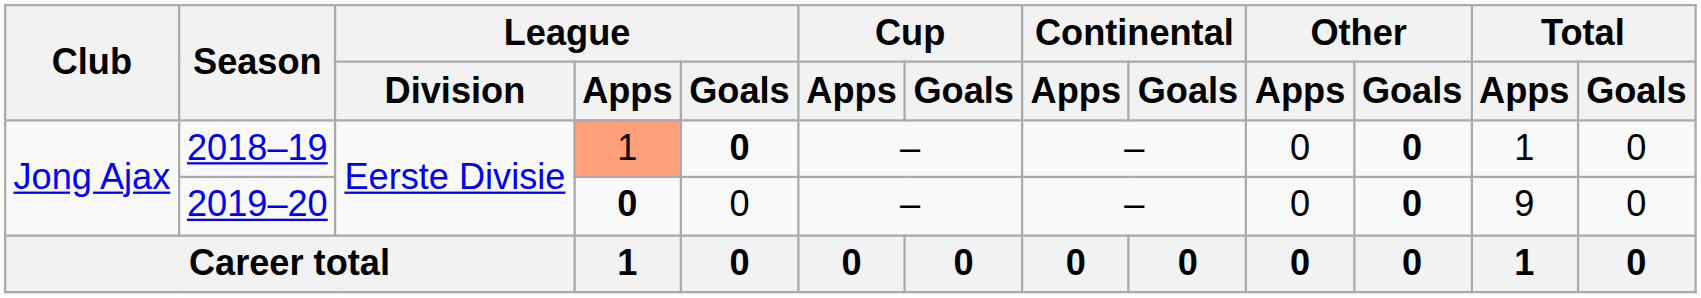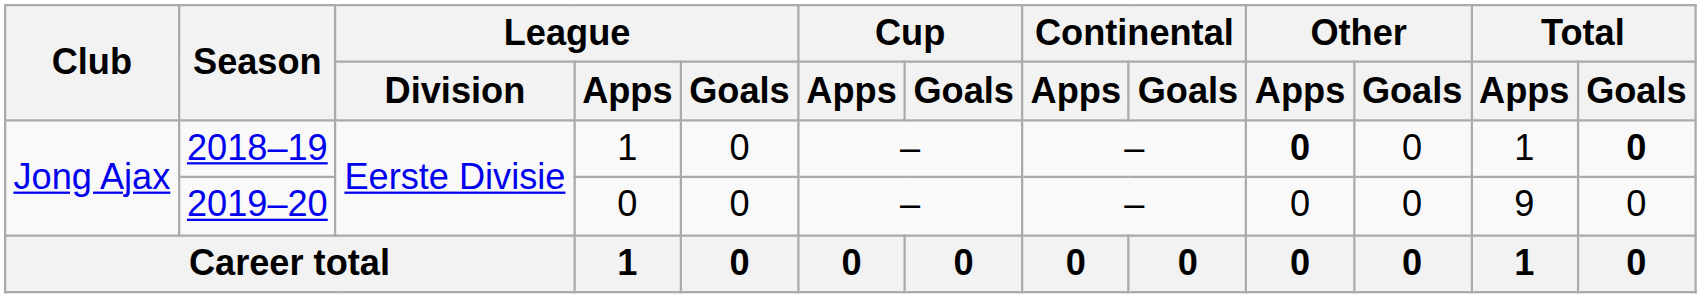2018–19 | League / Apps: lightsalmon background -> no background
2018–19 | League / Goals: bold -> normal
2018–19 | Other / Apps: normal -> bold
2018–19 | Other / Goals: bold -> normal
2018–19 | Total / Goals: normal -> bold
2019–20 | League / Apps: bold -> normal
2019–20 | Other / Goals: bold -> normal
